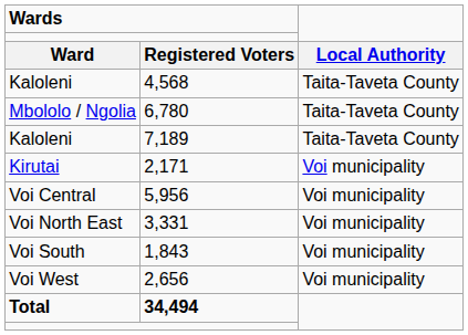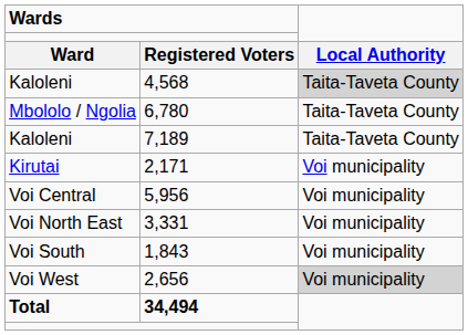4,568 | column 3: no background -> lightgrey background
2,656 | column 3: no background -> lightgrey background
